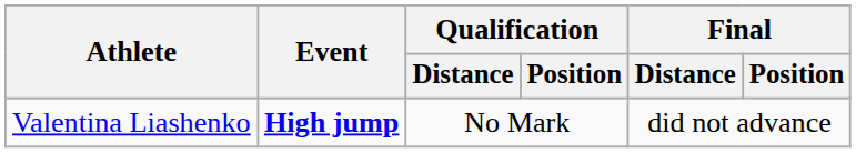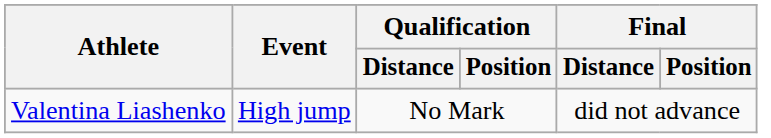Valentina Liashenko | Event: bold -> normal
